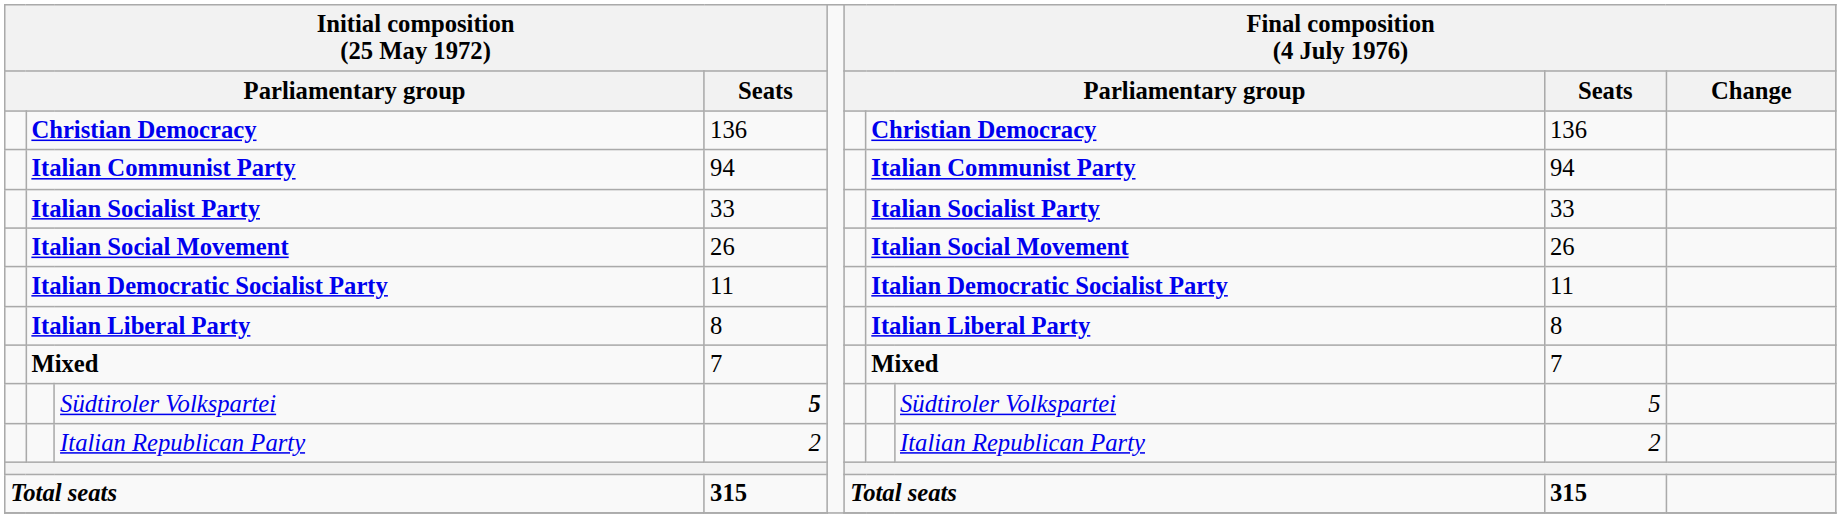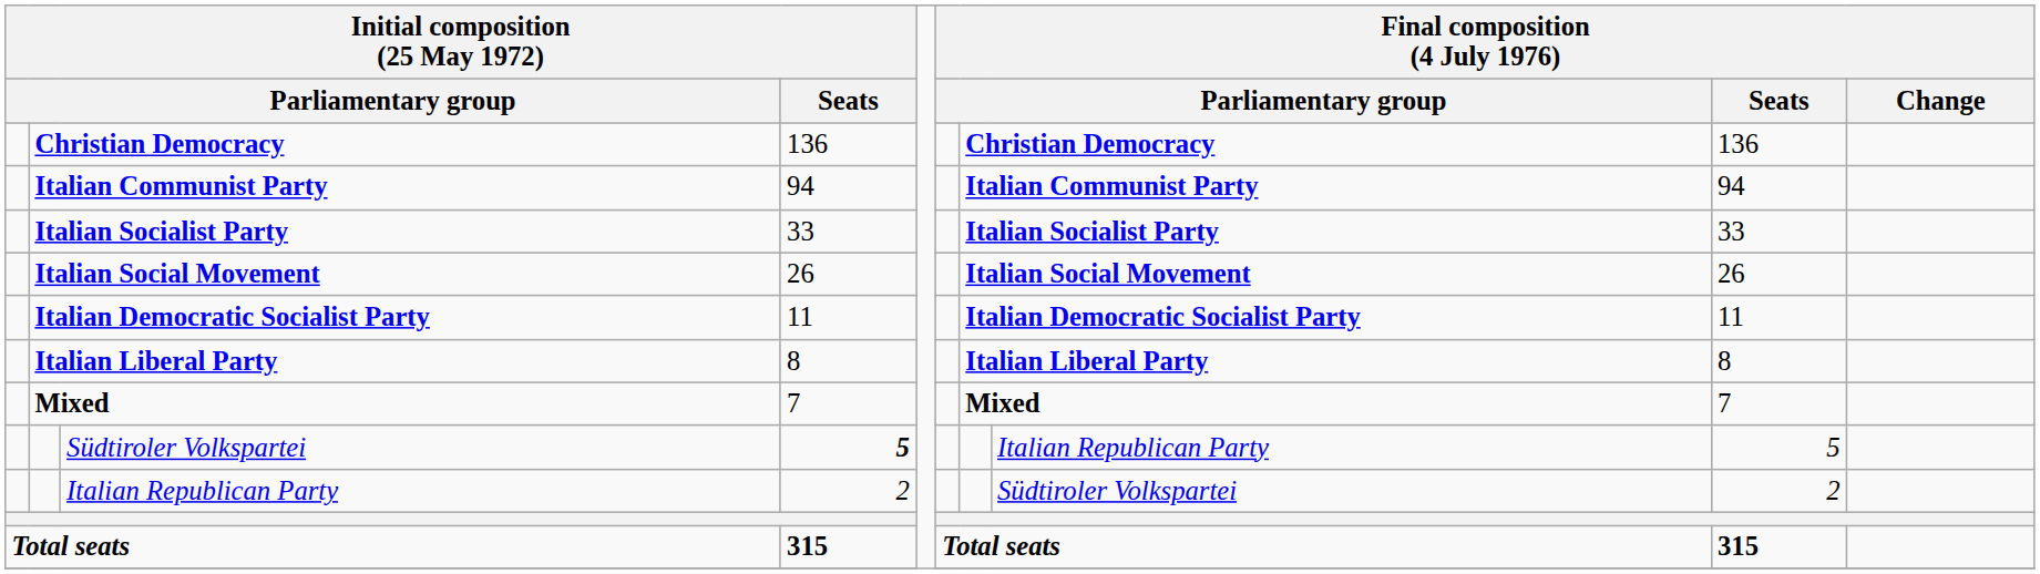row 10 | column 8: Südtiroler Volkspartei -> Italian Republican Party
row 11 | column 8: Italian Republican Party -> Südtiroler Volkspartei
